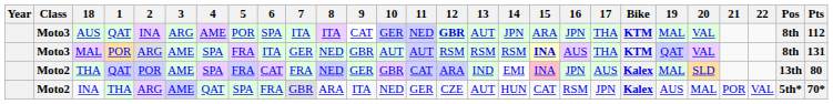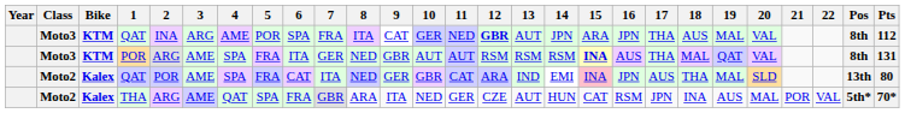columns swapped: Bike <-> 18
row 2 | 7: ITA -> FRA
row 4 | 7: FRA -> ITA
